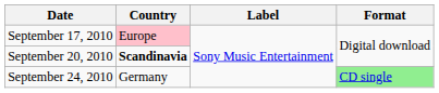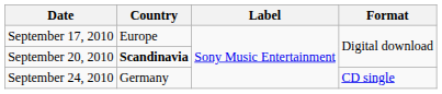September 17, 2010 | Country: pink background -> no background
September 24, 2010 | Format: lightgreen background -> no background
